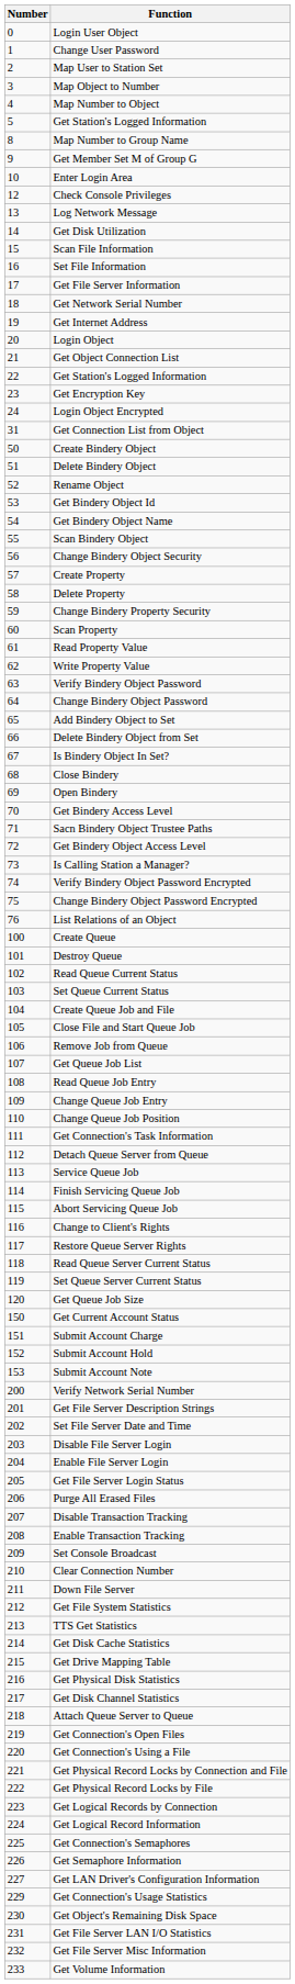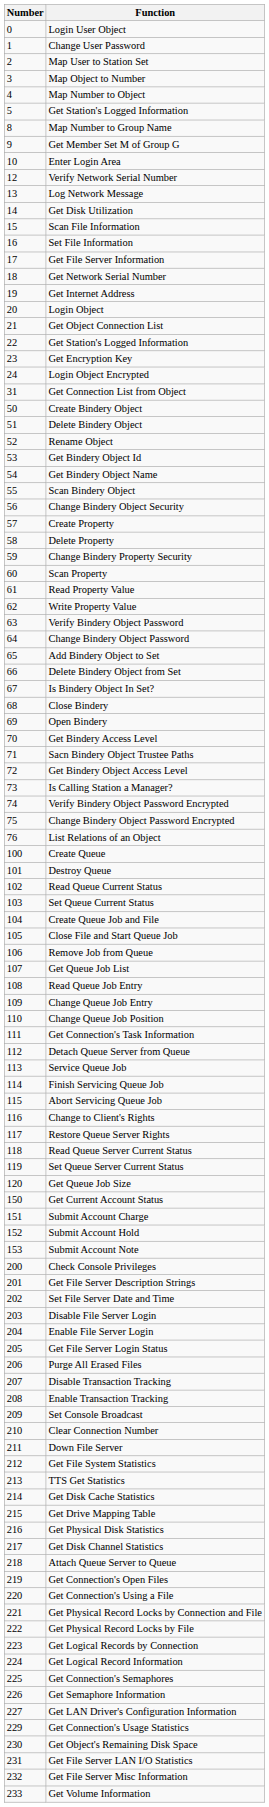row 11 | Function: Check Console Privileges -> Verify Network Serial Number
row 77 | Function: Verify Network Serial Number -> Check Console Privileges
